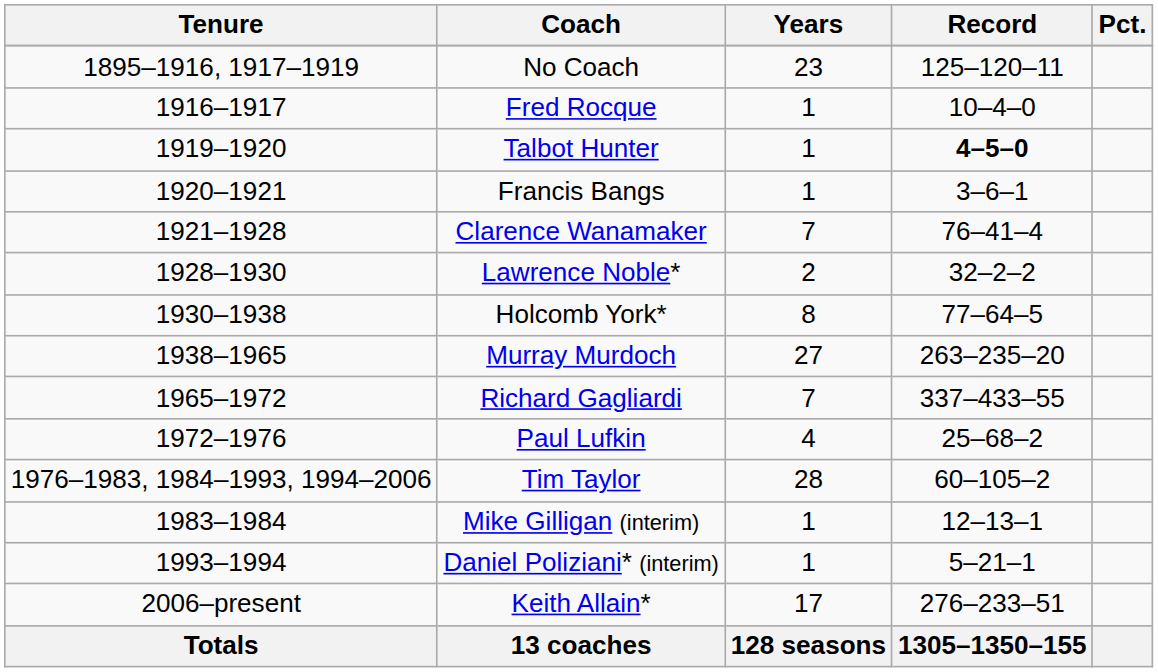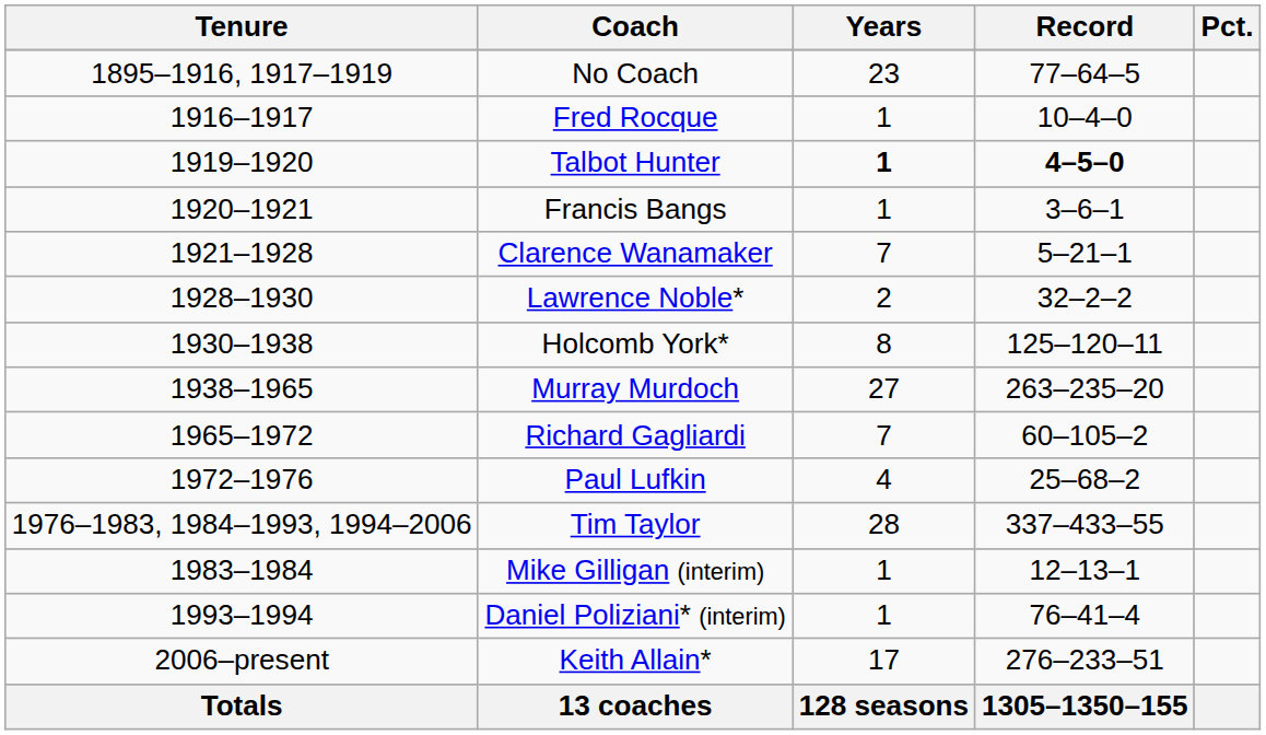No Coach | Record: 125–120–11 -> 77–64–5
Talbot Hunter | Years: normal -> bold
Clarence Wanamaker | Record: 76–41–4 -> 5–21–1
Holcomb York* | Record: 77–64–5 -> 125–120–11
Richard Gagliardi | Record: 337–433–55 -> 60–105–2
Tim Taylor | Record: 60–105–2 -> 337–433–55
Daniel Poliziani* (interim) | Record: 5–21–1 -> 76–41–4
